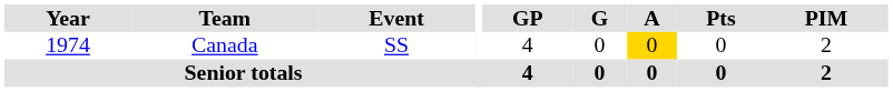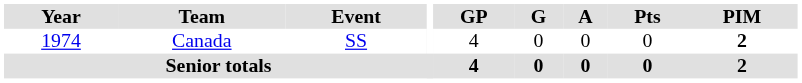Canada | A: gold background -> no background
Canada | PIM: normal -> bold
